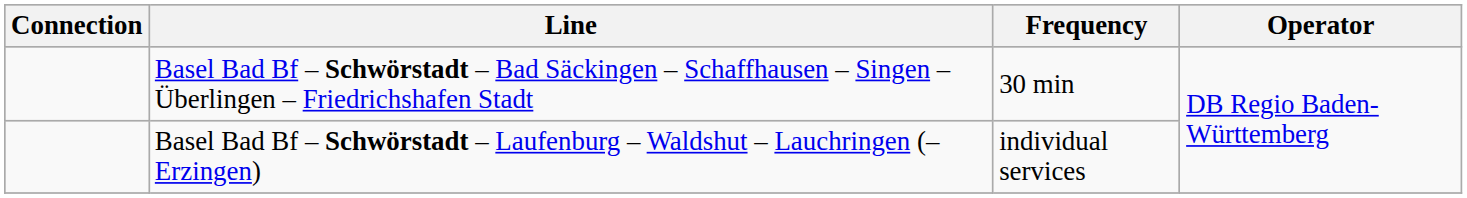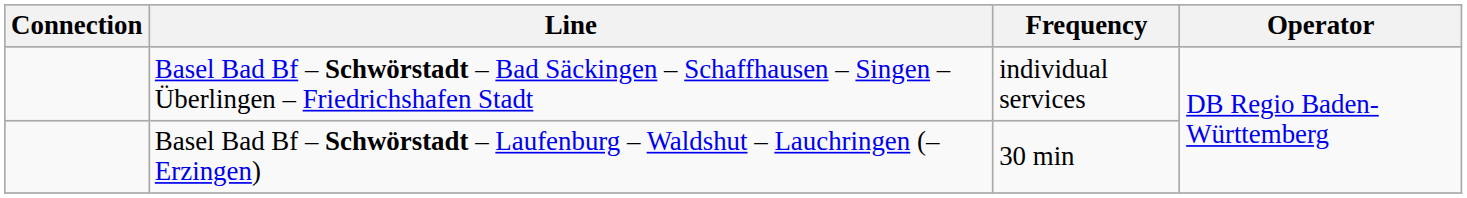row 2 | Frequency: 30 min -> individual services
row 3 | Frequency: individual services -> 30 min
